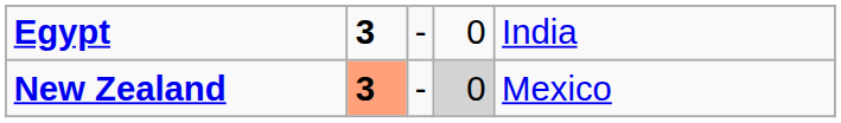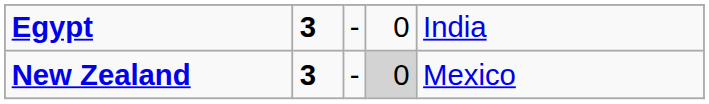New Zealand | column 2: lightsalmon background -> no background
